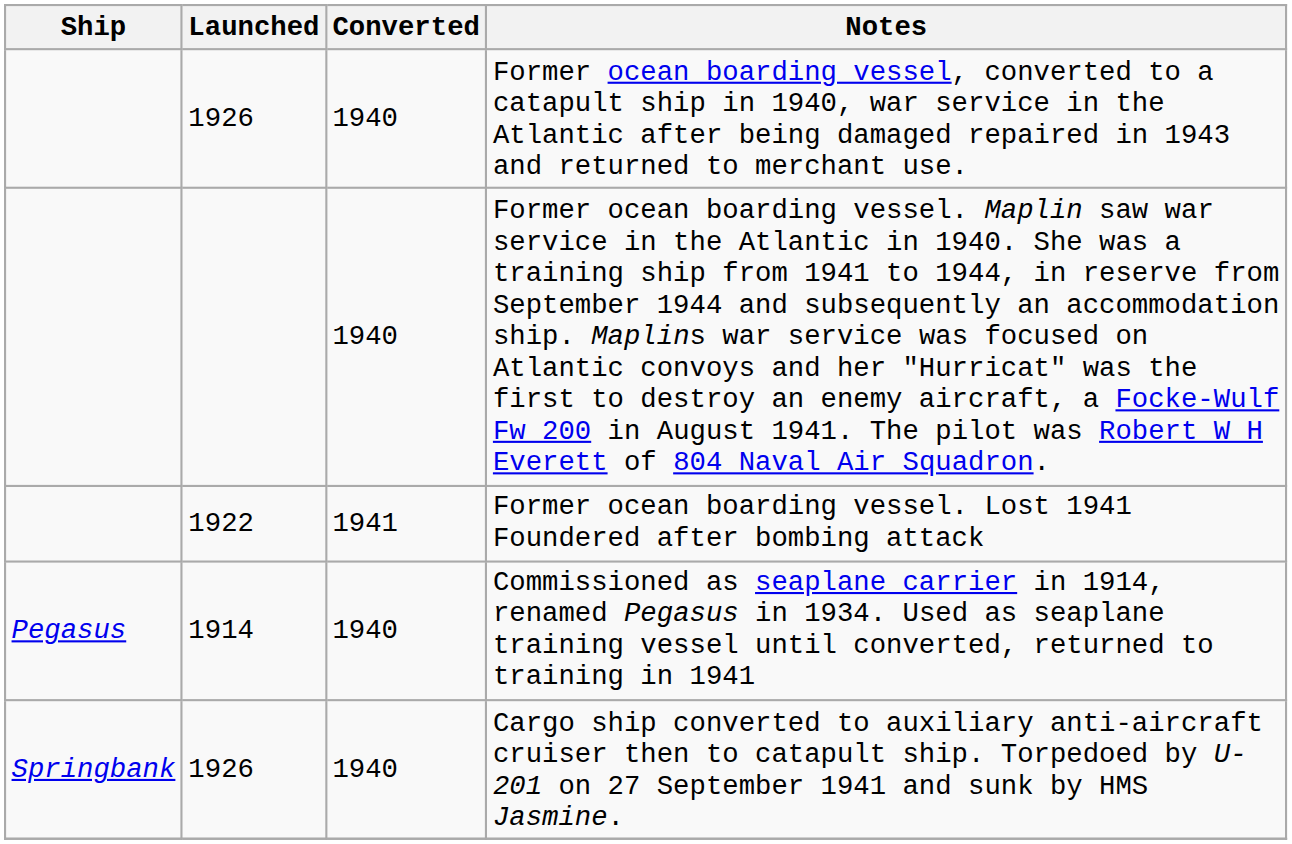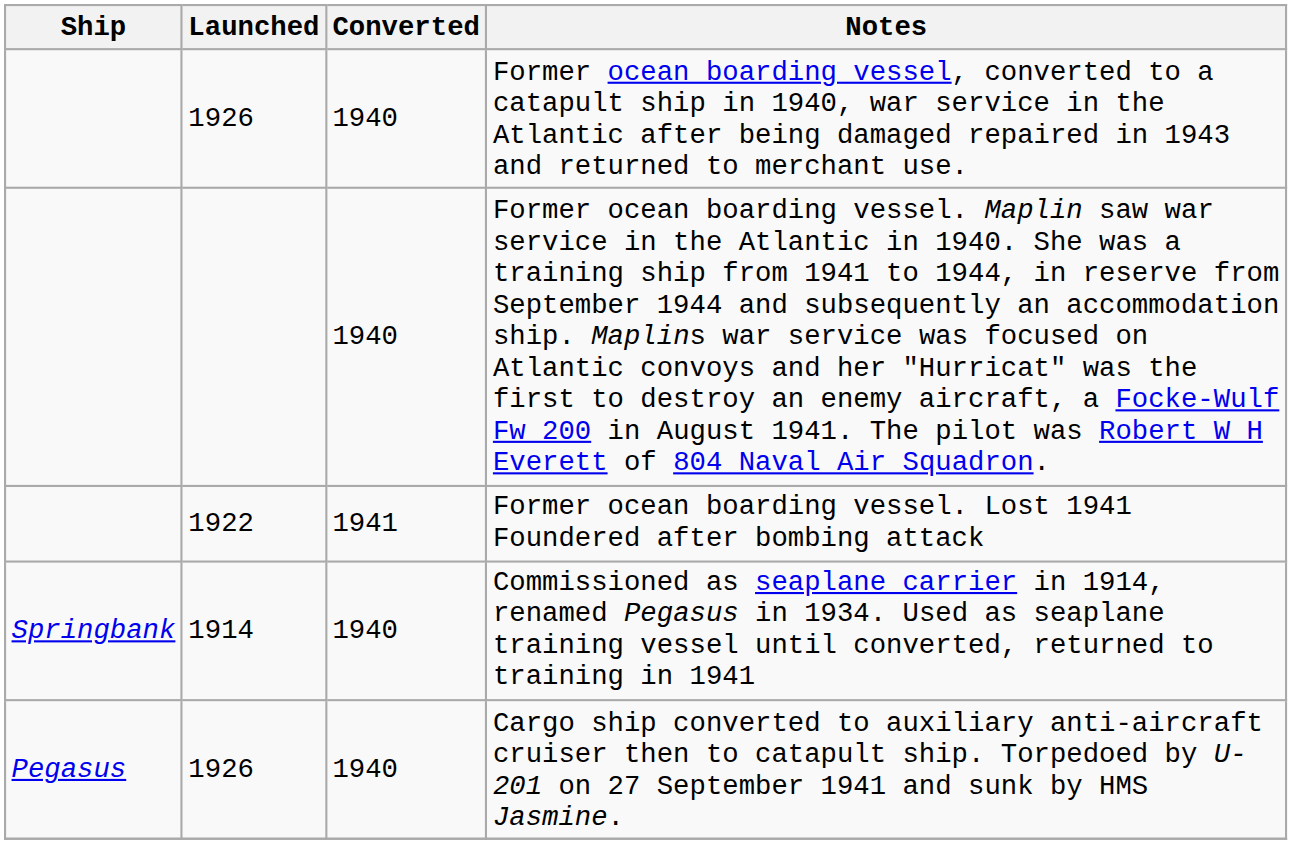row 5 | Ship: Pegasus -> Springbank
row 6 | Ship: Springbank -> Pegasus
